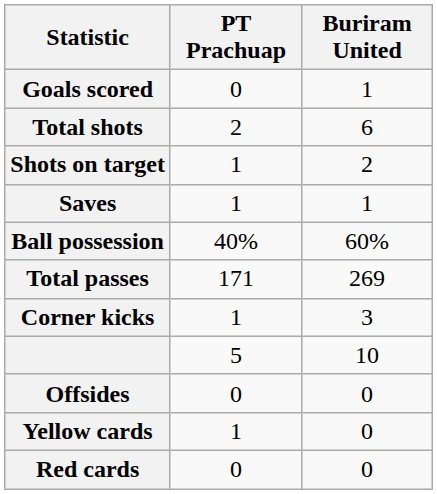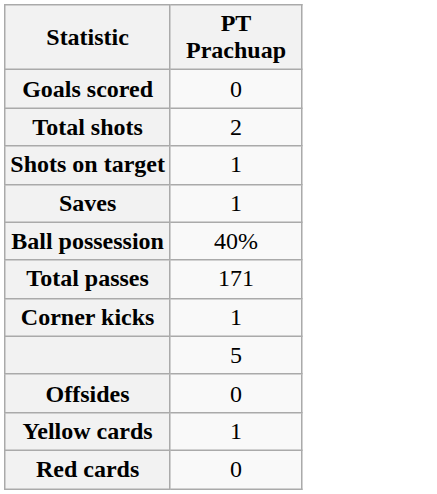- column: Buriram United | 1 | 6 | 2 | 1 | 60% | 269 | 3 | 10 | 0 | 0 | 0
